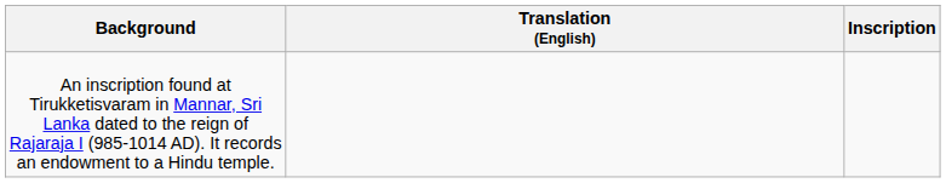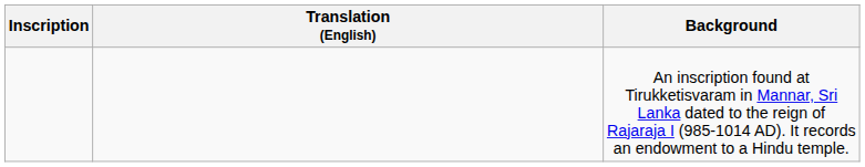columns swapped: Background <-> Inscription
